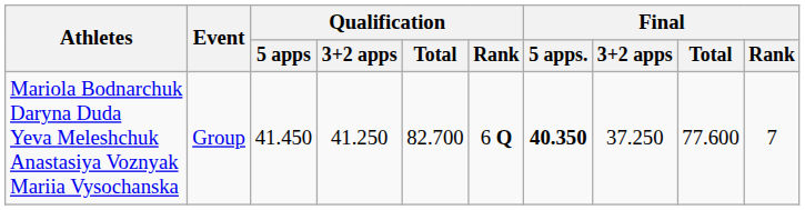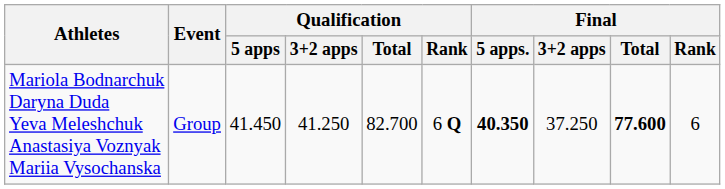row 3 | Final / Total: normal -> bold
row 3 | Final / Rank: 7 -> 6
